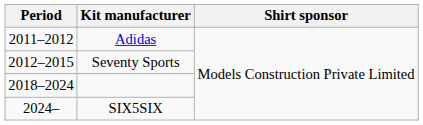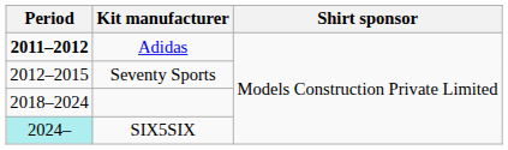Adidas | Period: normal -> bold
SIX5SIX | Period: no background -> paleturquoise background
